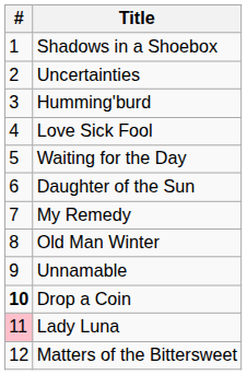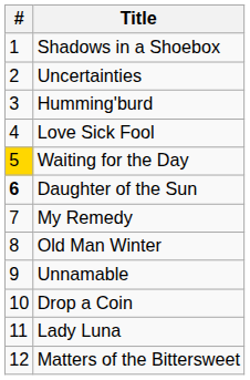Waiting for the Day | #: no background -> gold background
Daughter of the Sun | #: normal -> bold
Drop a Coin | #: bold -> normal
Lady Luna | #: pink background -> no background
